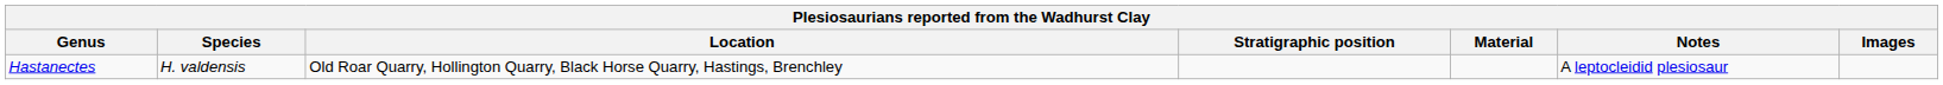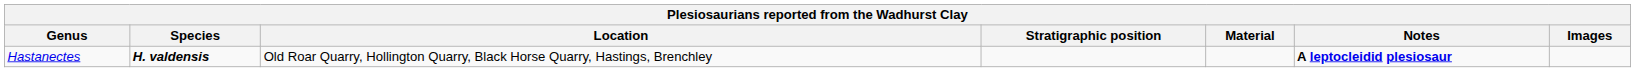Hastanectes | Species: normal -> bold
Hastanectes | Notes: normal -> bold
